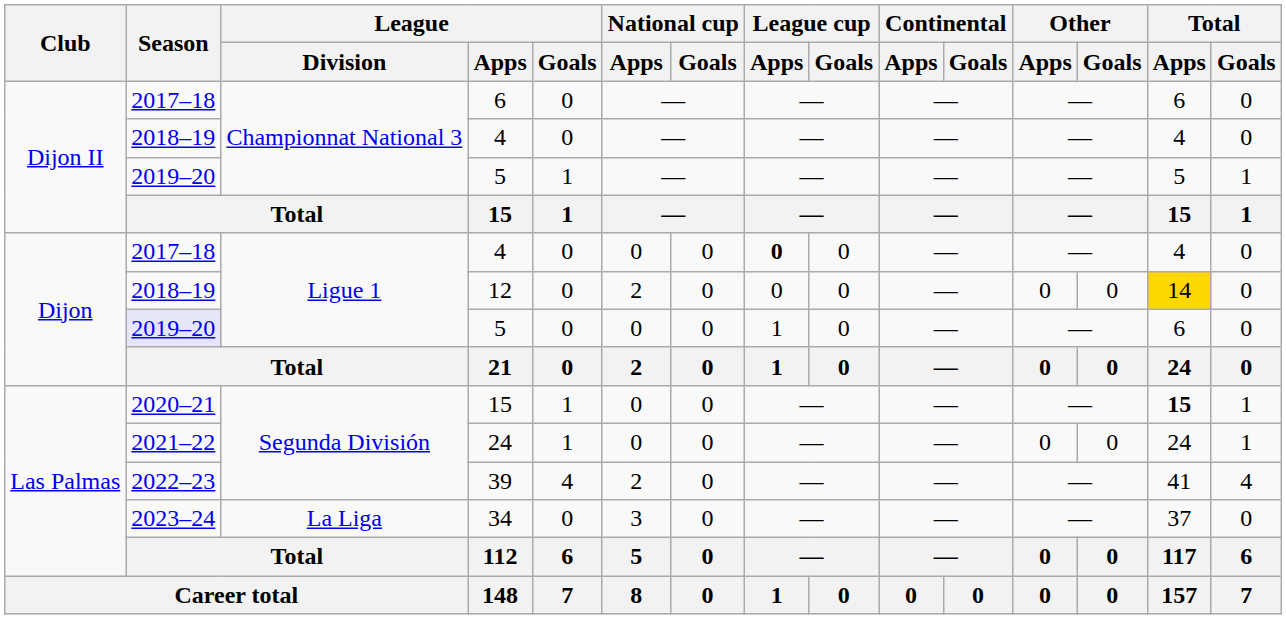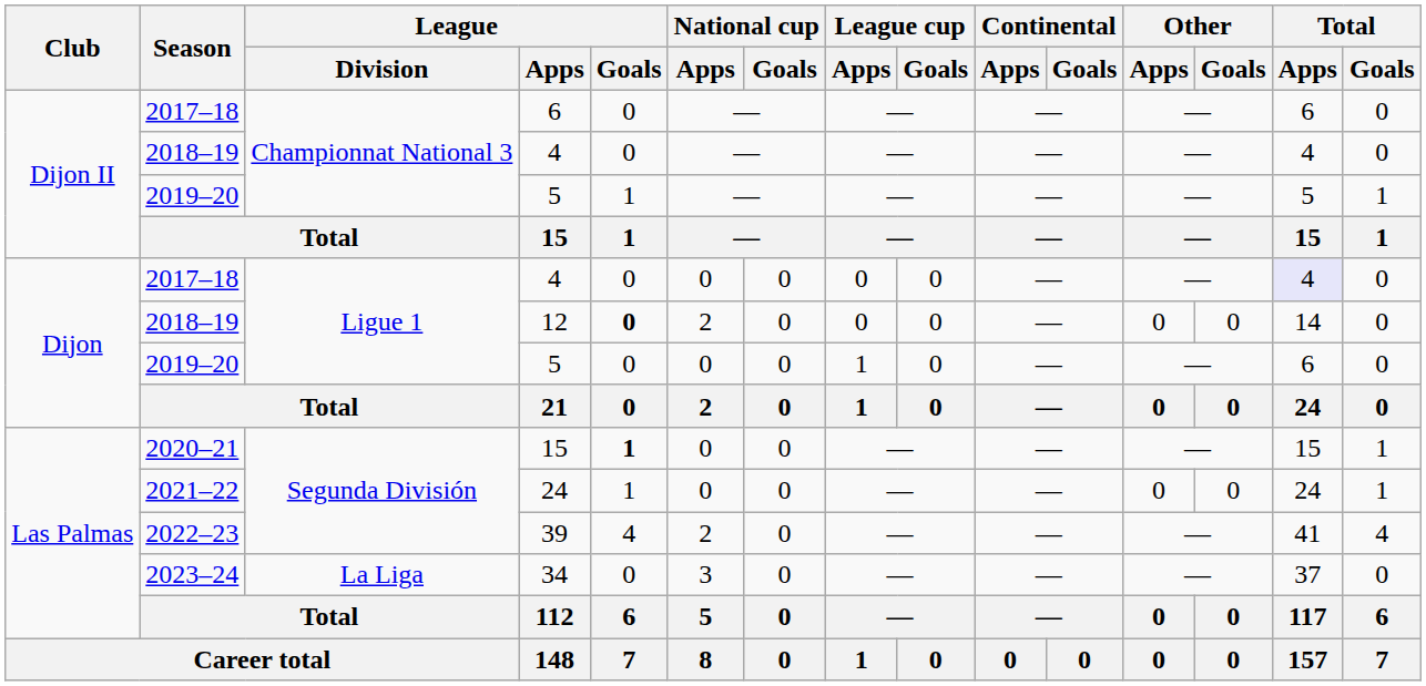Ligue 1 / 4 | League cup / Apps: bold -> normal
Ligue 1 / 4 | Total / Apps: no background -> lavender background
12 | League / Goals: normal -> bold
12 | Total / Apps: gold background -> no background
Ligue 1 / 5 | Season: lavender background -> no background
Segunda División / 15 | League / Goals: normal -> bold
Segunda División / 15 | Total / Apps: bold -> normal
